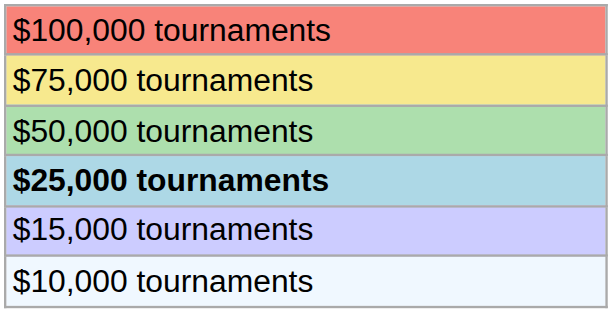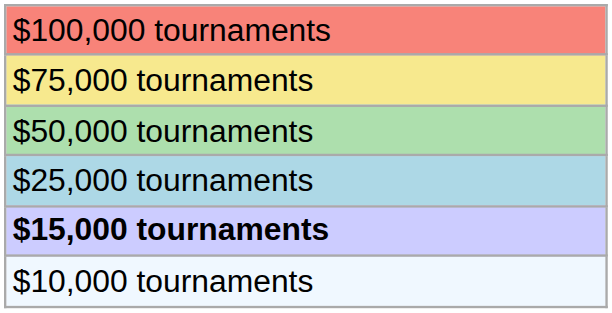row 4 | column 1: bold -> normal
row 5 | column 1: normal -> bold
